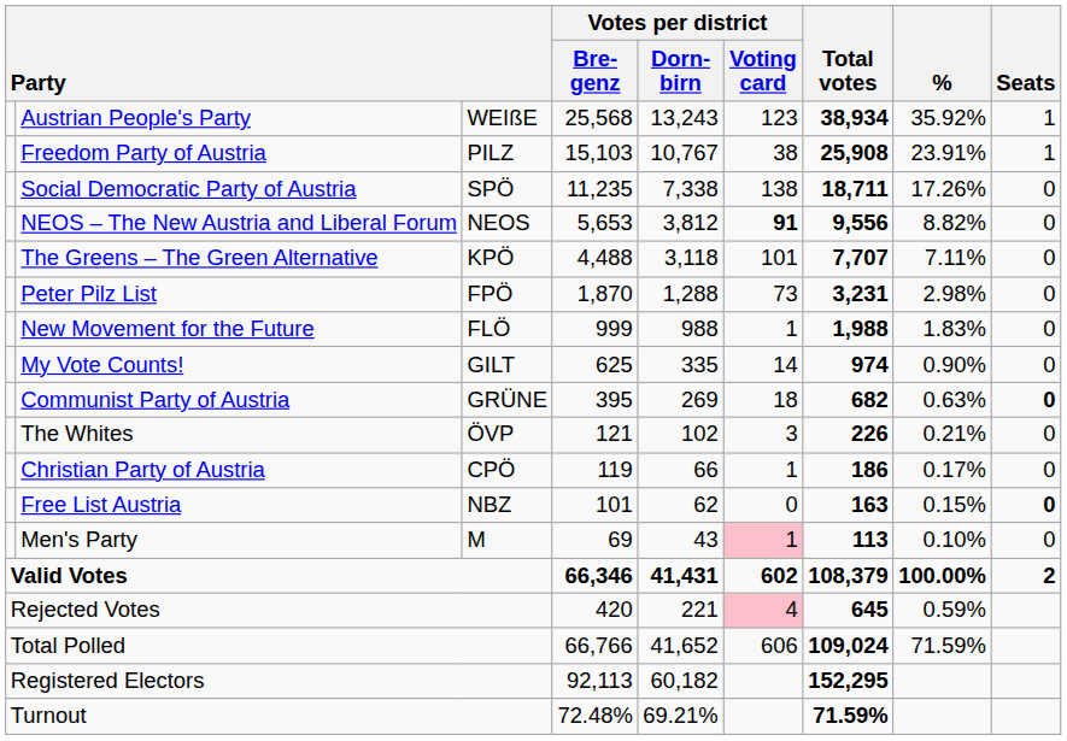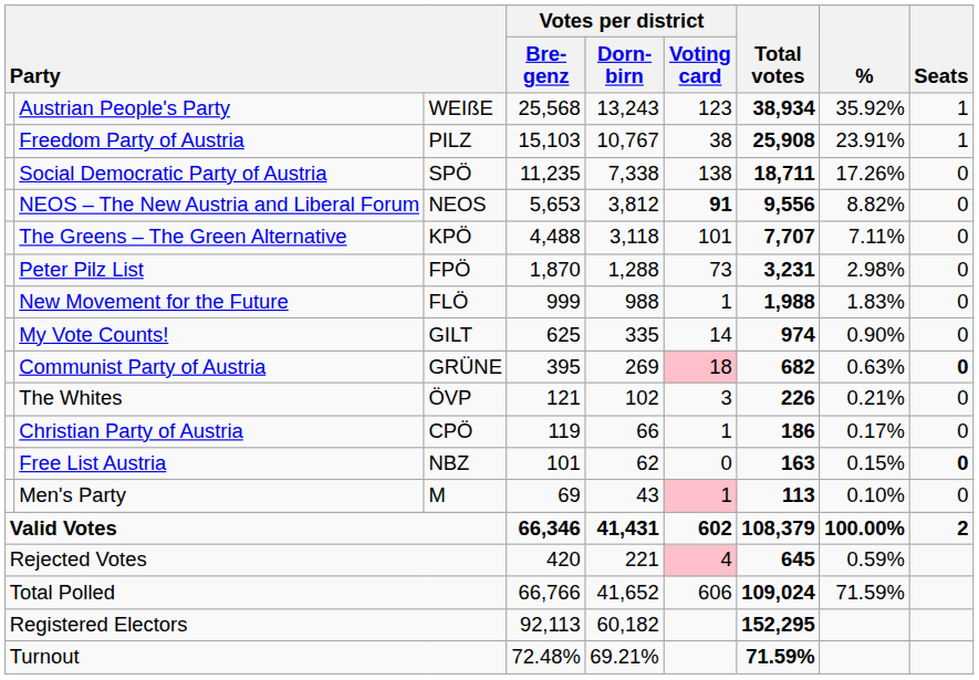Communist Party of Austria | Votes per district / Voting card: no background -> pink background
